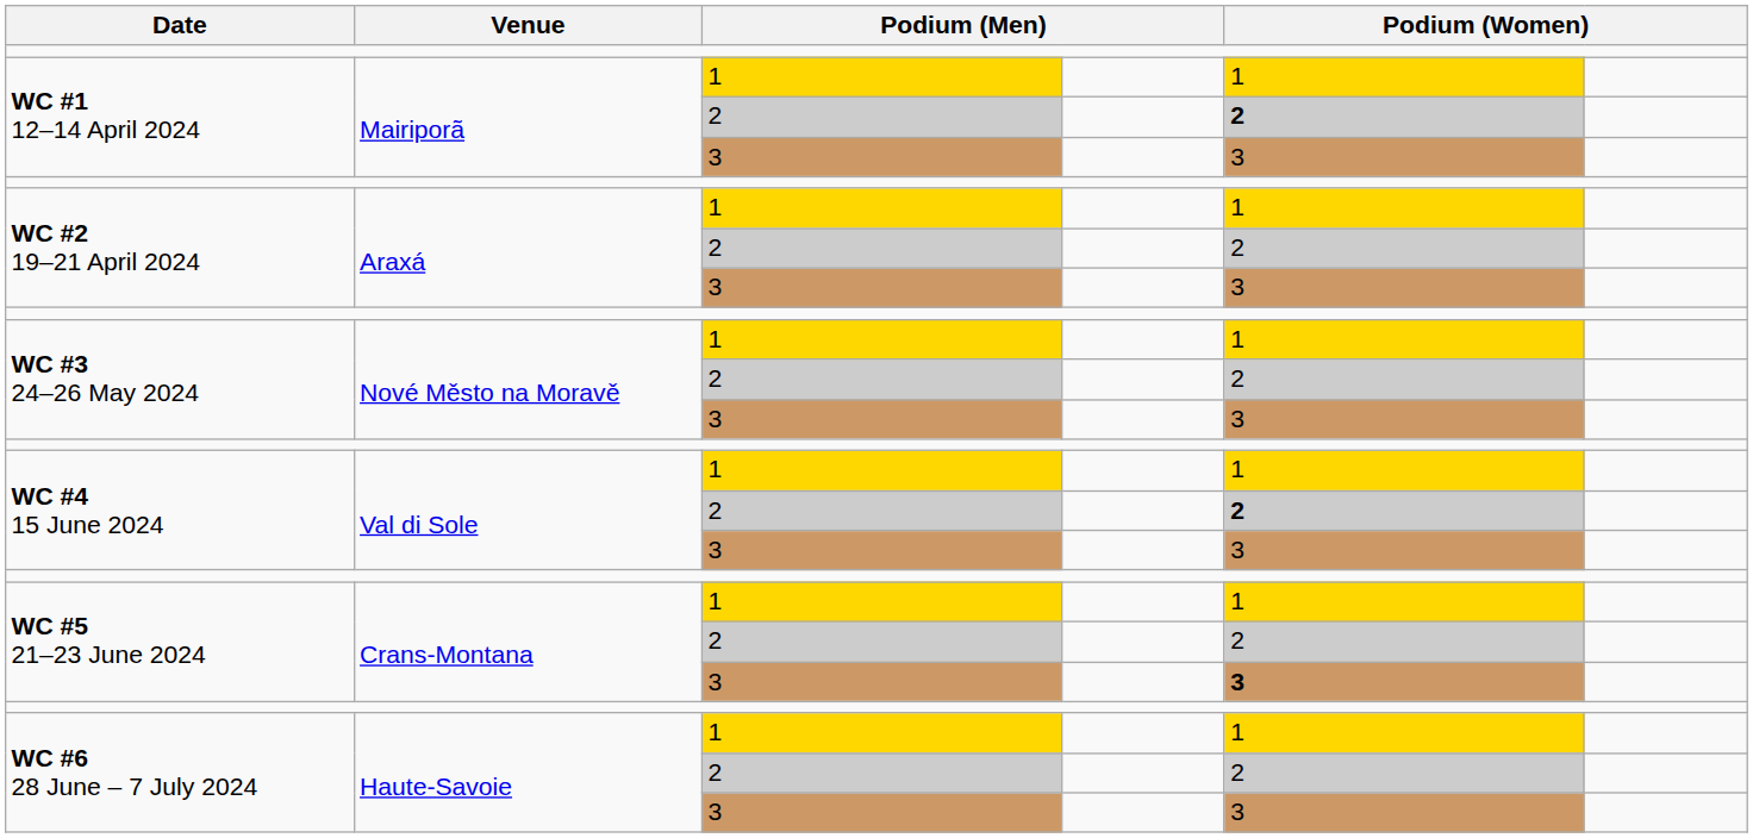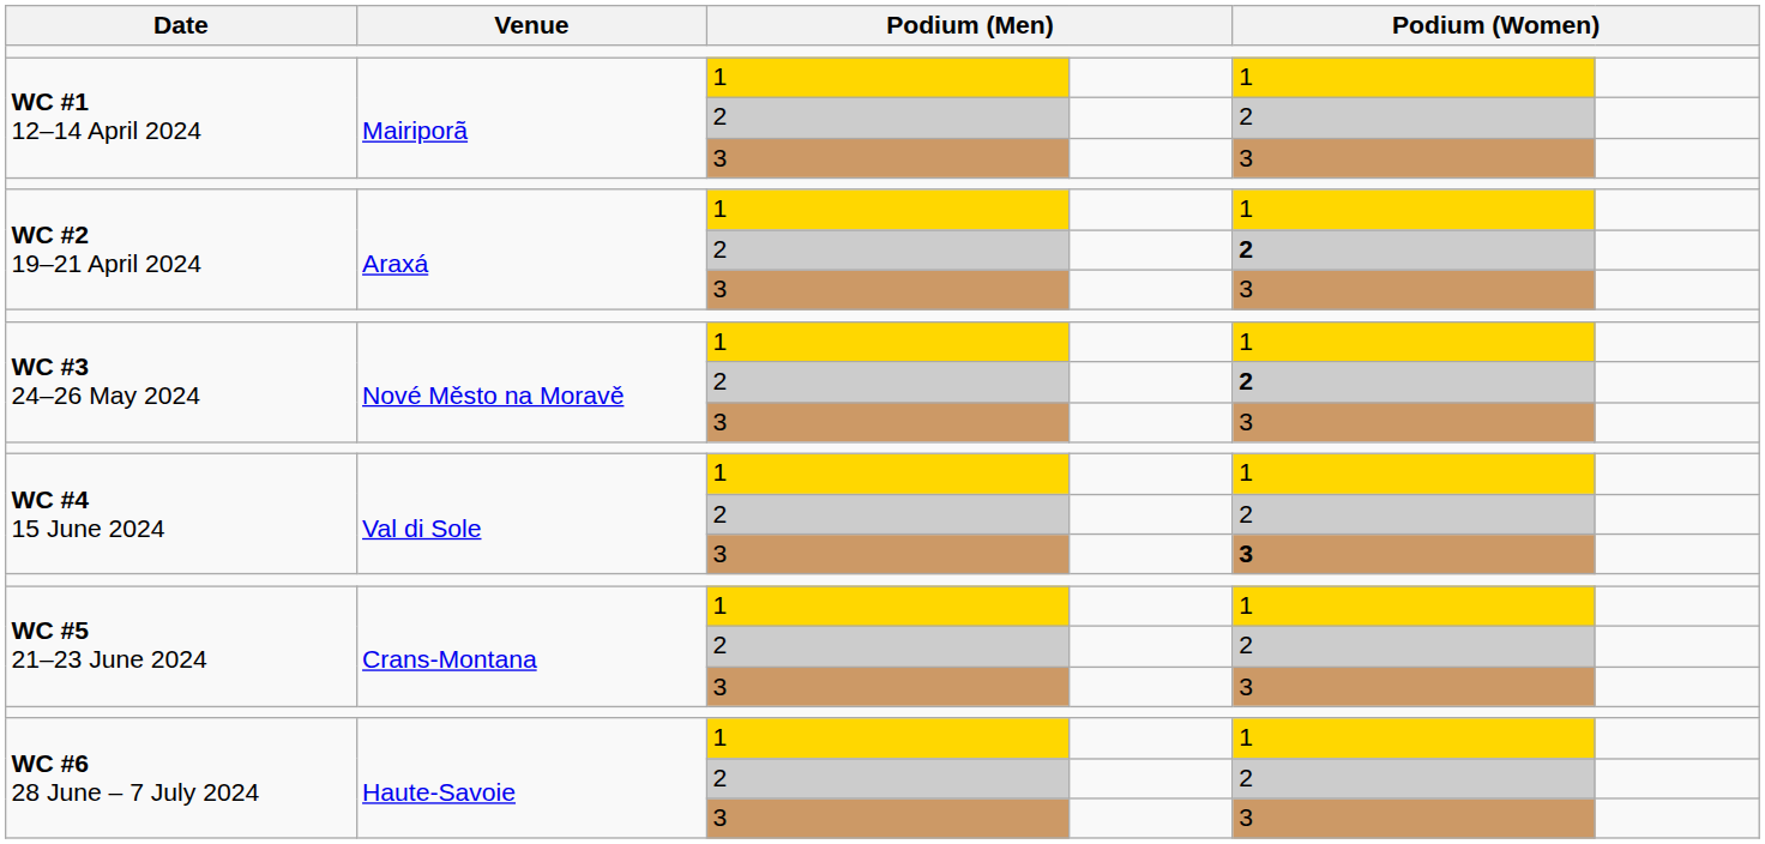WC #1 12–14 April 2024 / 2 | column 5: bold -> normal
WC #2 19–21 April 2024 / 2 | column 5: normal -> bold
WC #3 24–26 May 2024 / 2 | column 5: normal -> bold
WC #4 15 June 2024 / 2 | column 5: bold -> normal
WC #4 15 June 2024 / 3 | column 5: normal -> bold
WC #5 21–23 June 2024 / 3 | column 5: bold -> normal
